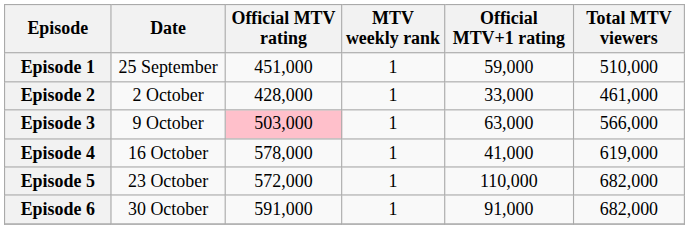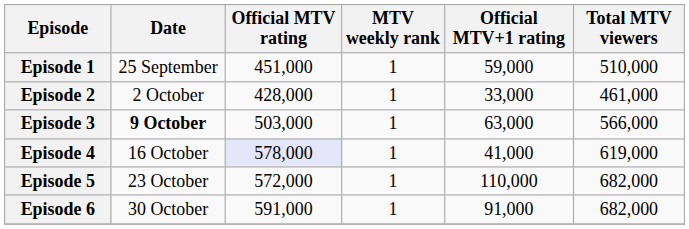Episode 3 | Date: normal -> bold
Episode 3 | Official MTV rating: pink background -> no background
Episode 4 | Official MTV rating: no background -> lavender background
